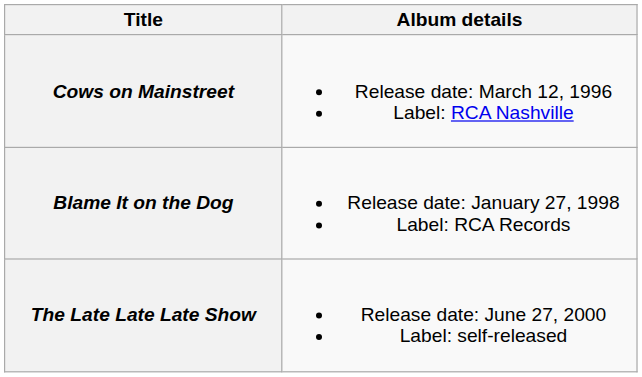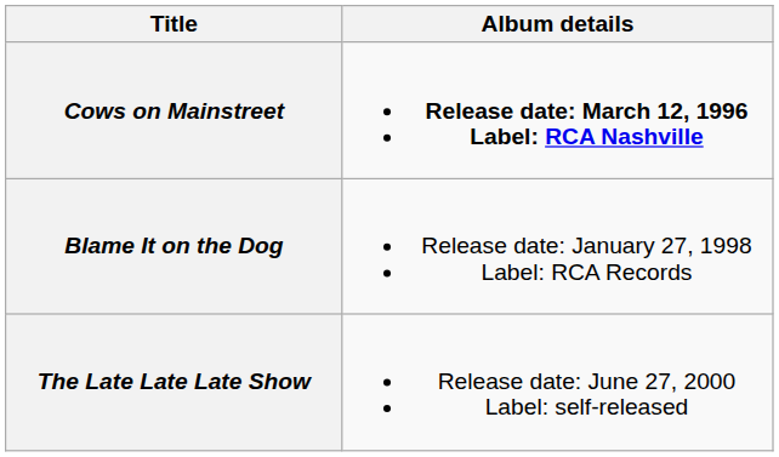Cows on Mainstreet | Album details: normal -> bold
